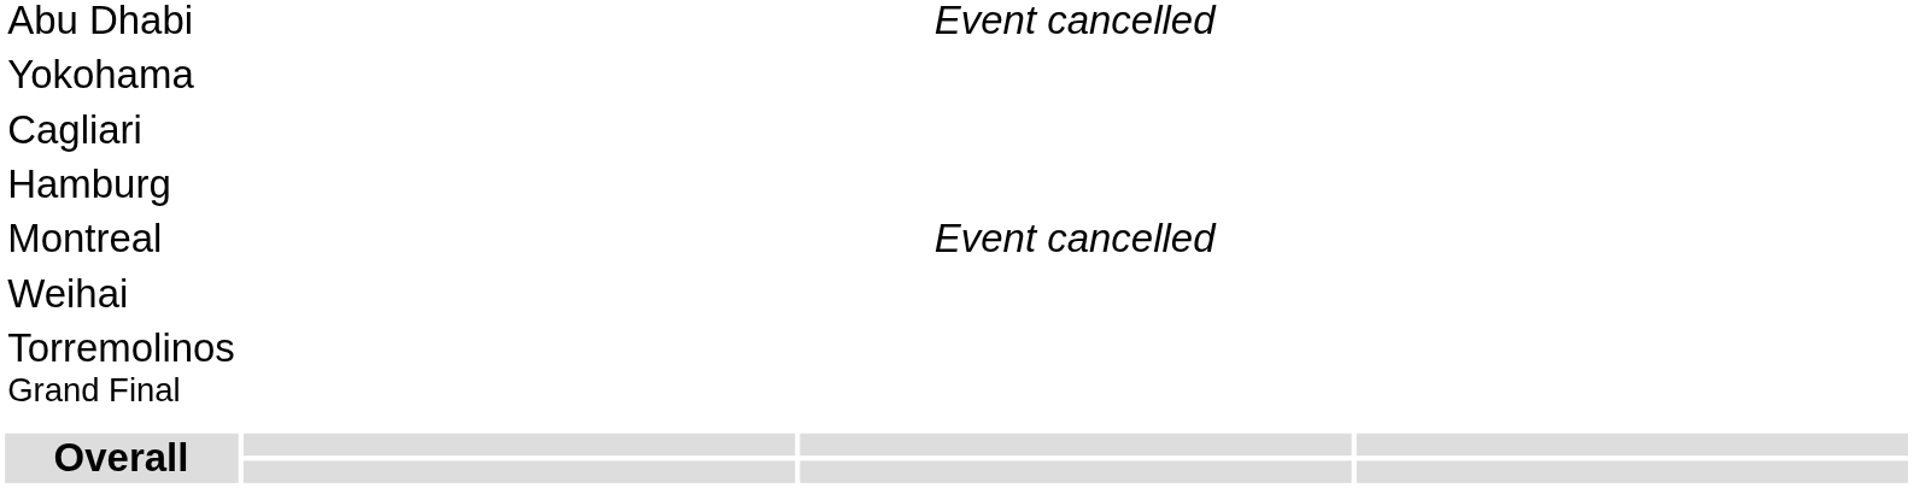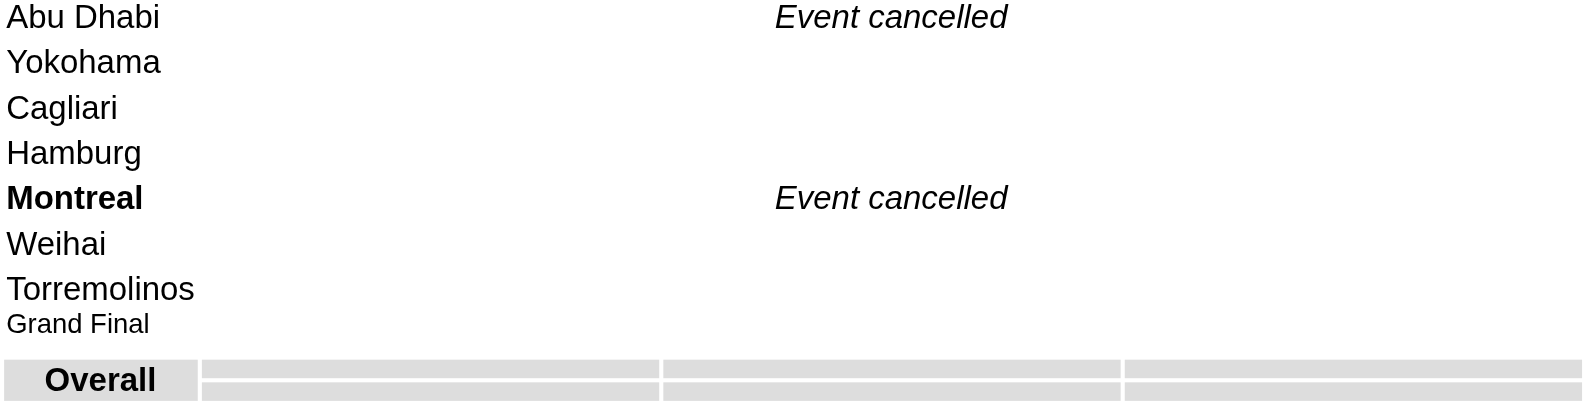Montreal | column 1: normal -> bold
